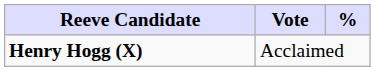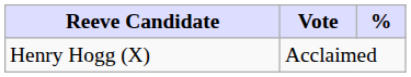Henry Hogg (X) | Reeve Candidate: bold -> normal
